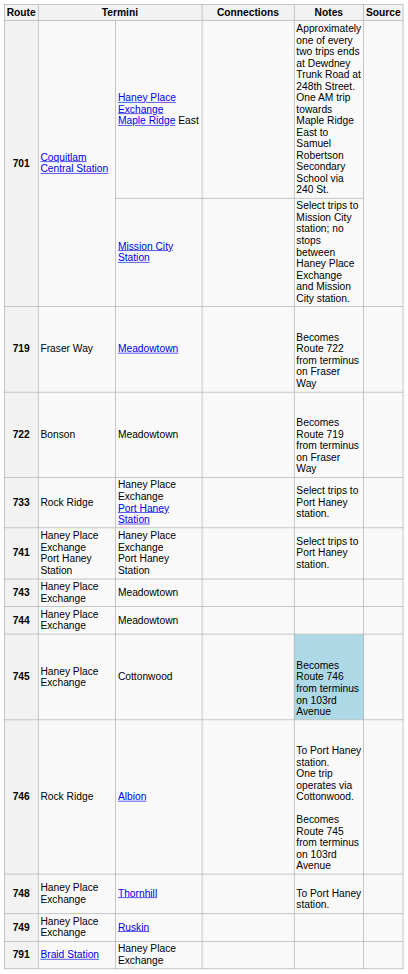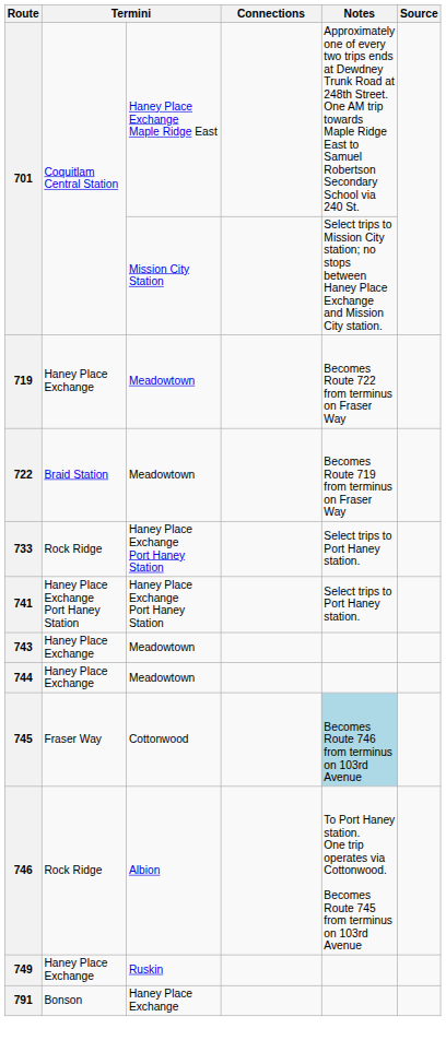719 | column 2: Fraser Way -> Haney Place Exchange
722 | column 2: Bonson -> Braid Station
745 | column 2: Haney Place Exchange -> Fraser Way
- row: 748 | Haney Place Exchange | Thornhill | To Port Haney station.
791 | column 2: Braid Station -> Bonson
